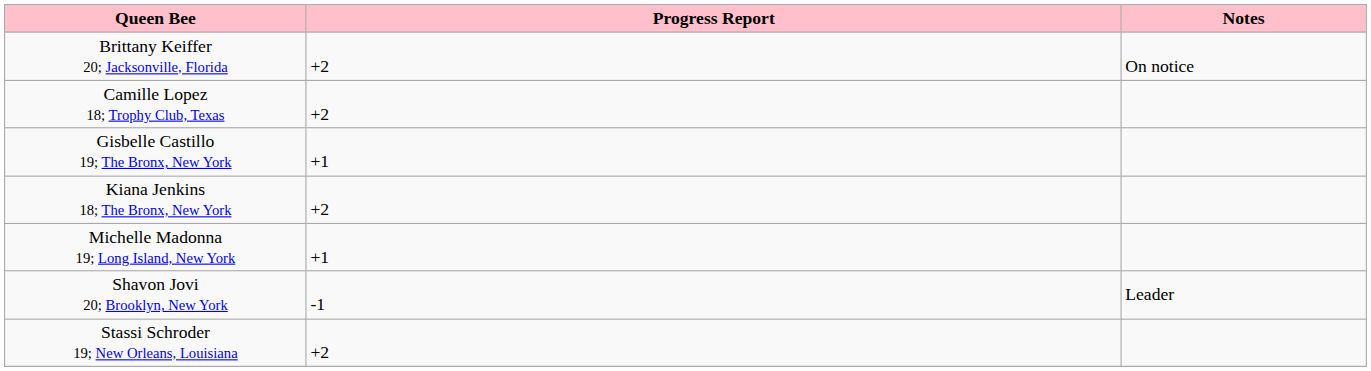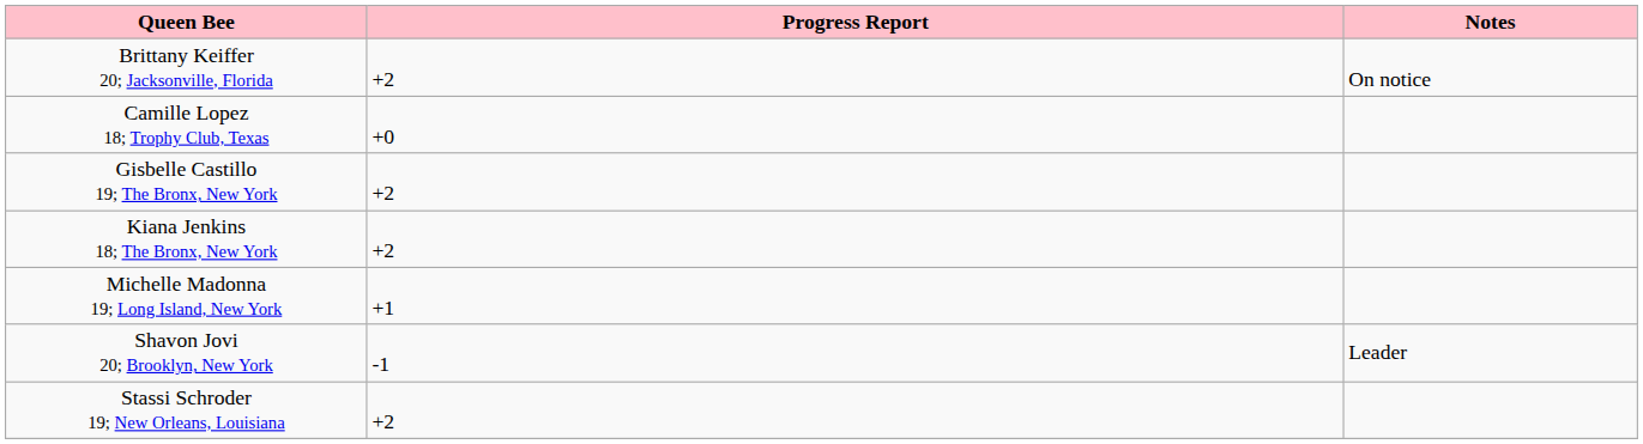Camille Lopez 18; Trophy Club, Texas | Progress Report: +2 -> +0
Gisbelle Castillo 19; The Bronx, New York | Progress Report: +1 -> +2
